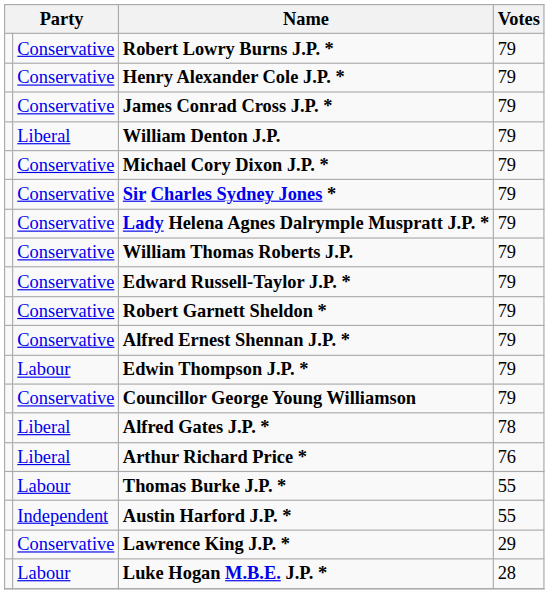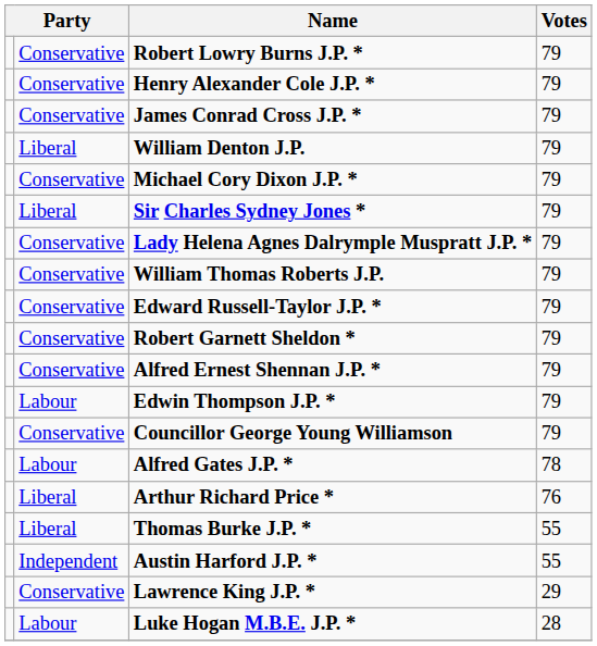Sir Charles Sydney Jones * | column 2: Conservative -> Liberal
Alfred Gates J.P. * | column 2: Liberal -> Labour
Thomas Burke J.P. * | column 2: Labour -> Liberal
